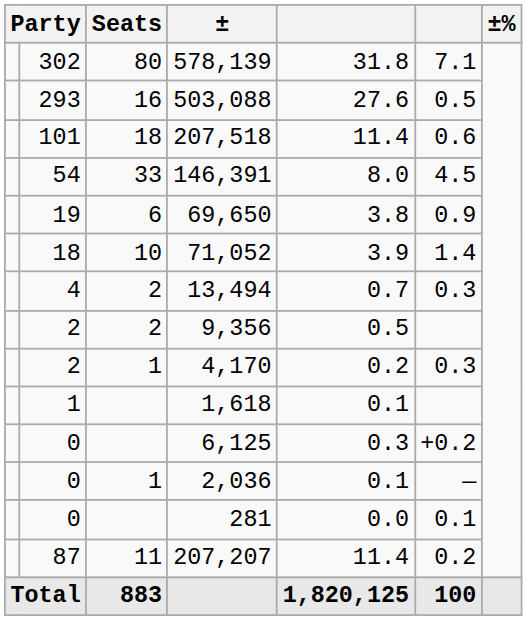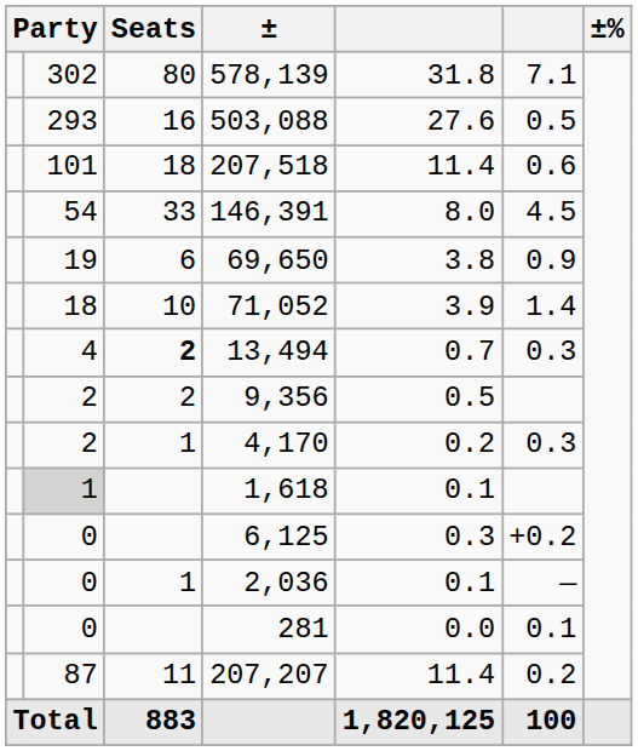13,494 | Seats: normal -> bold
1,618 | column 2: no background -> lightgrey background
